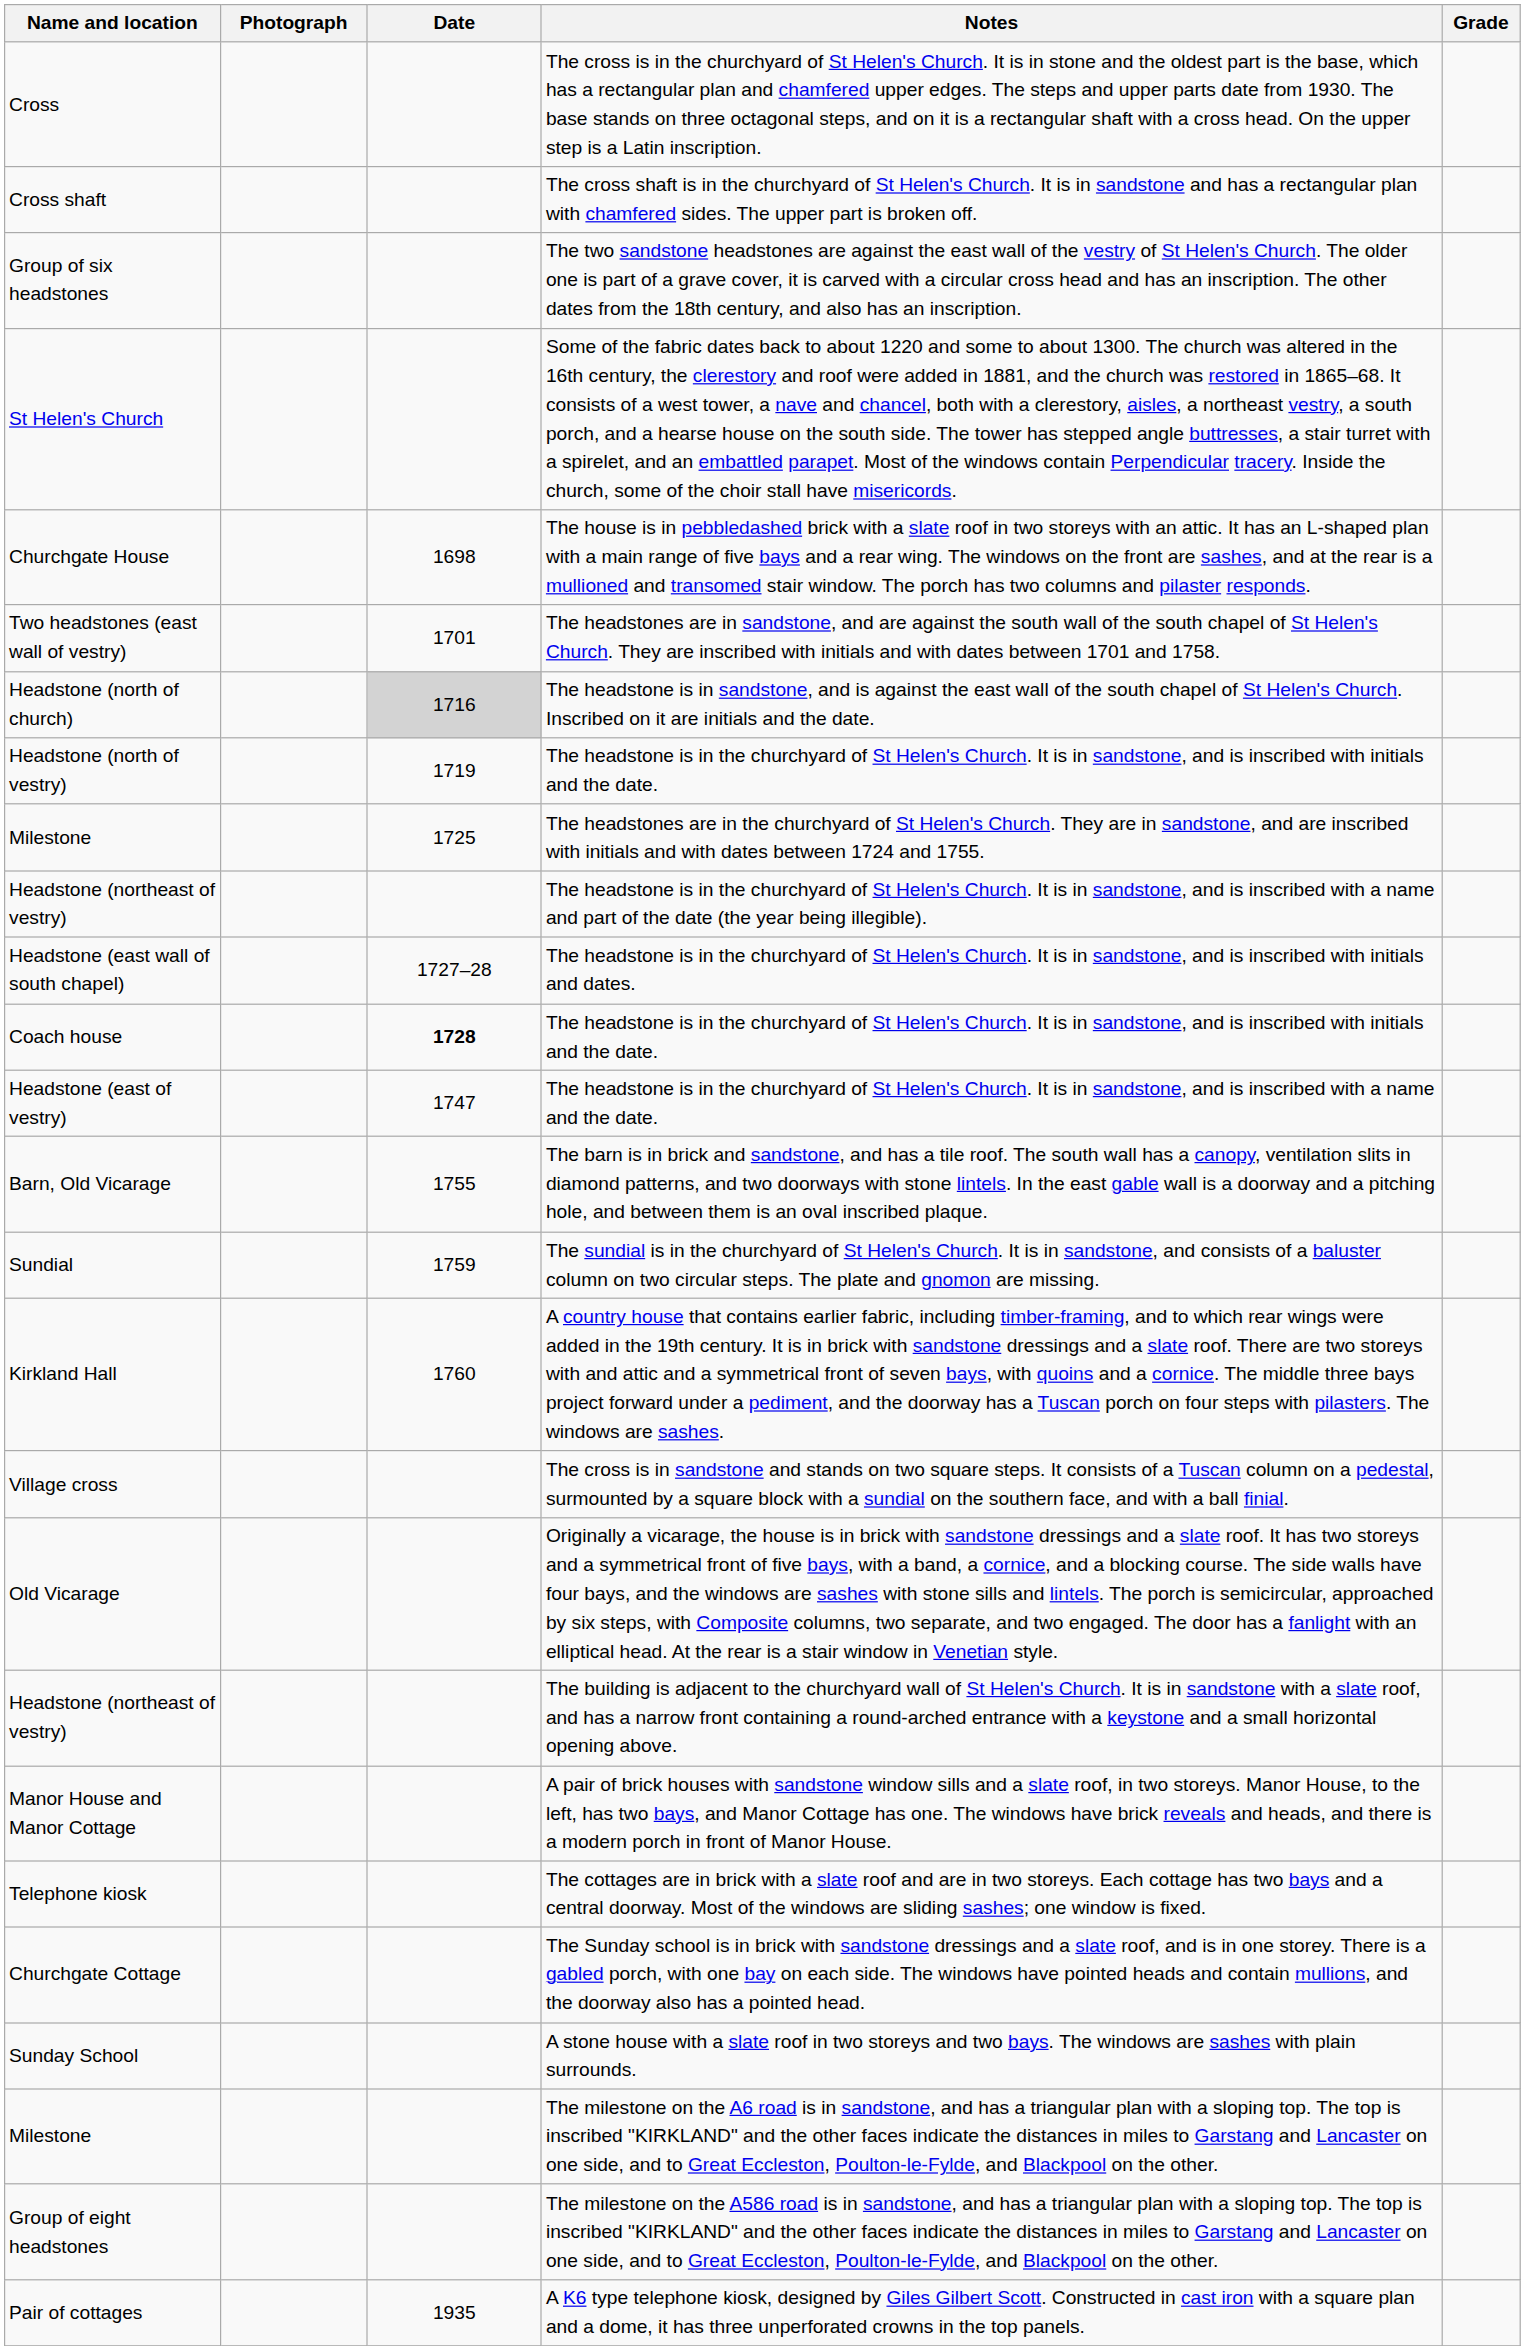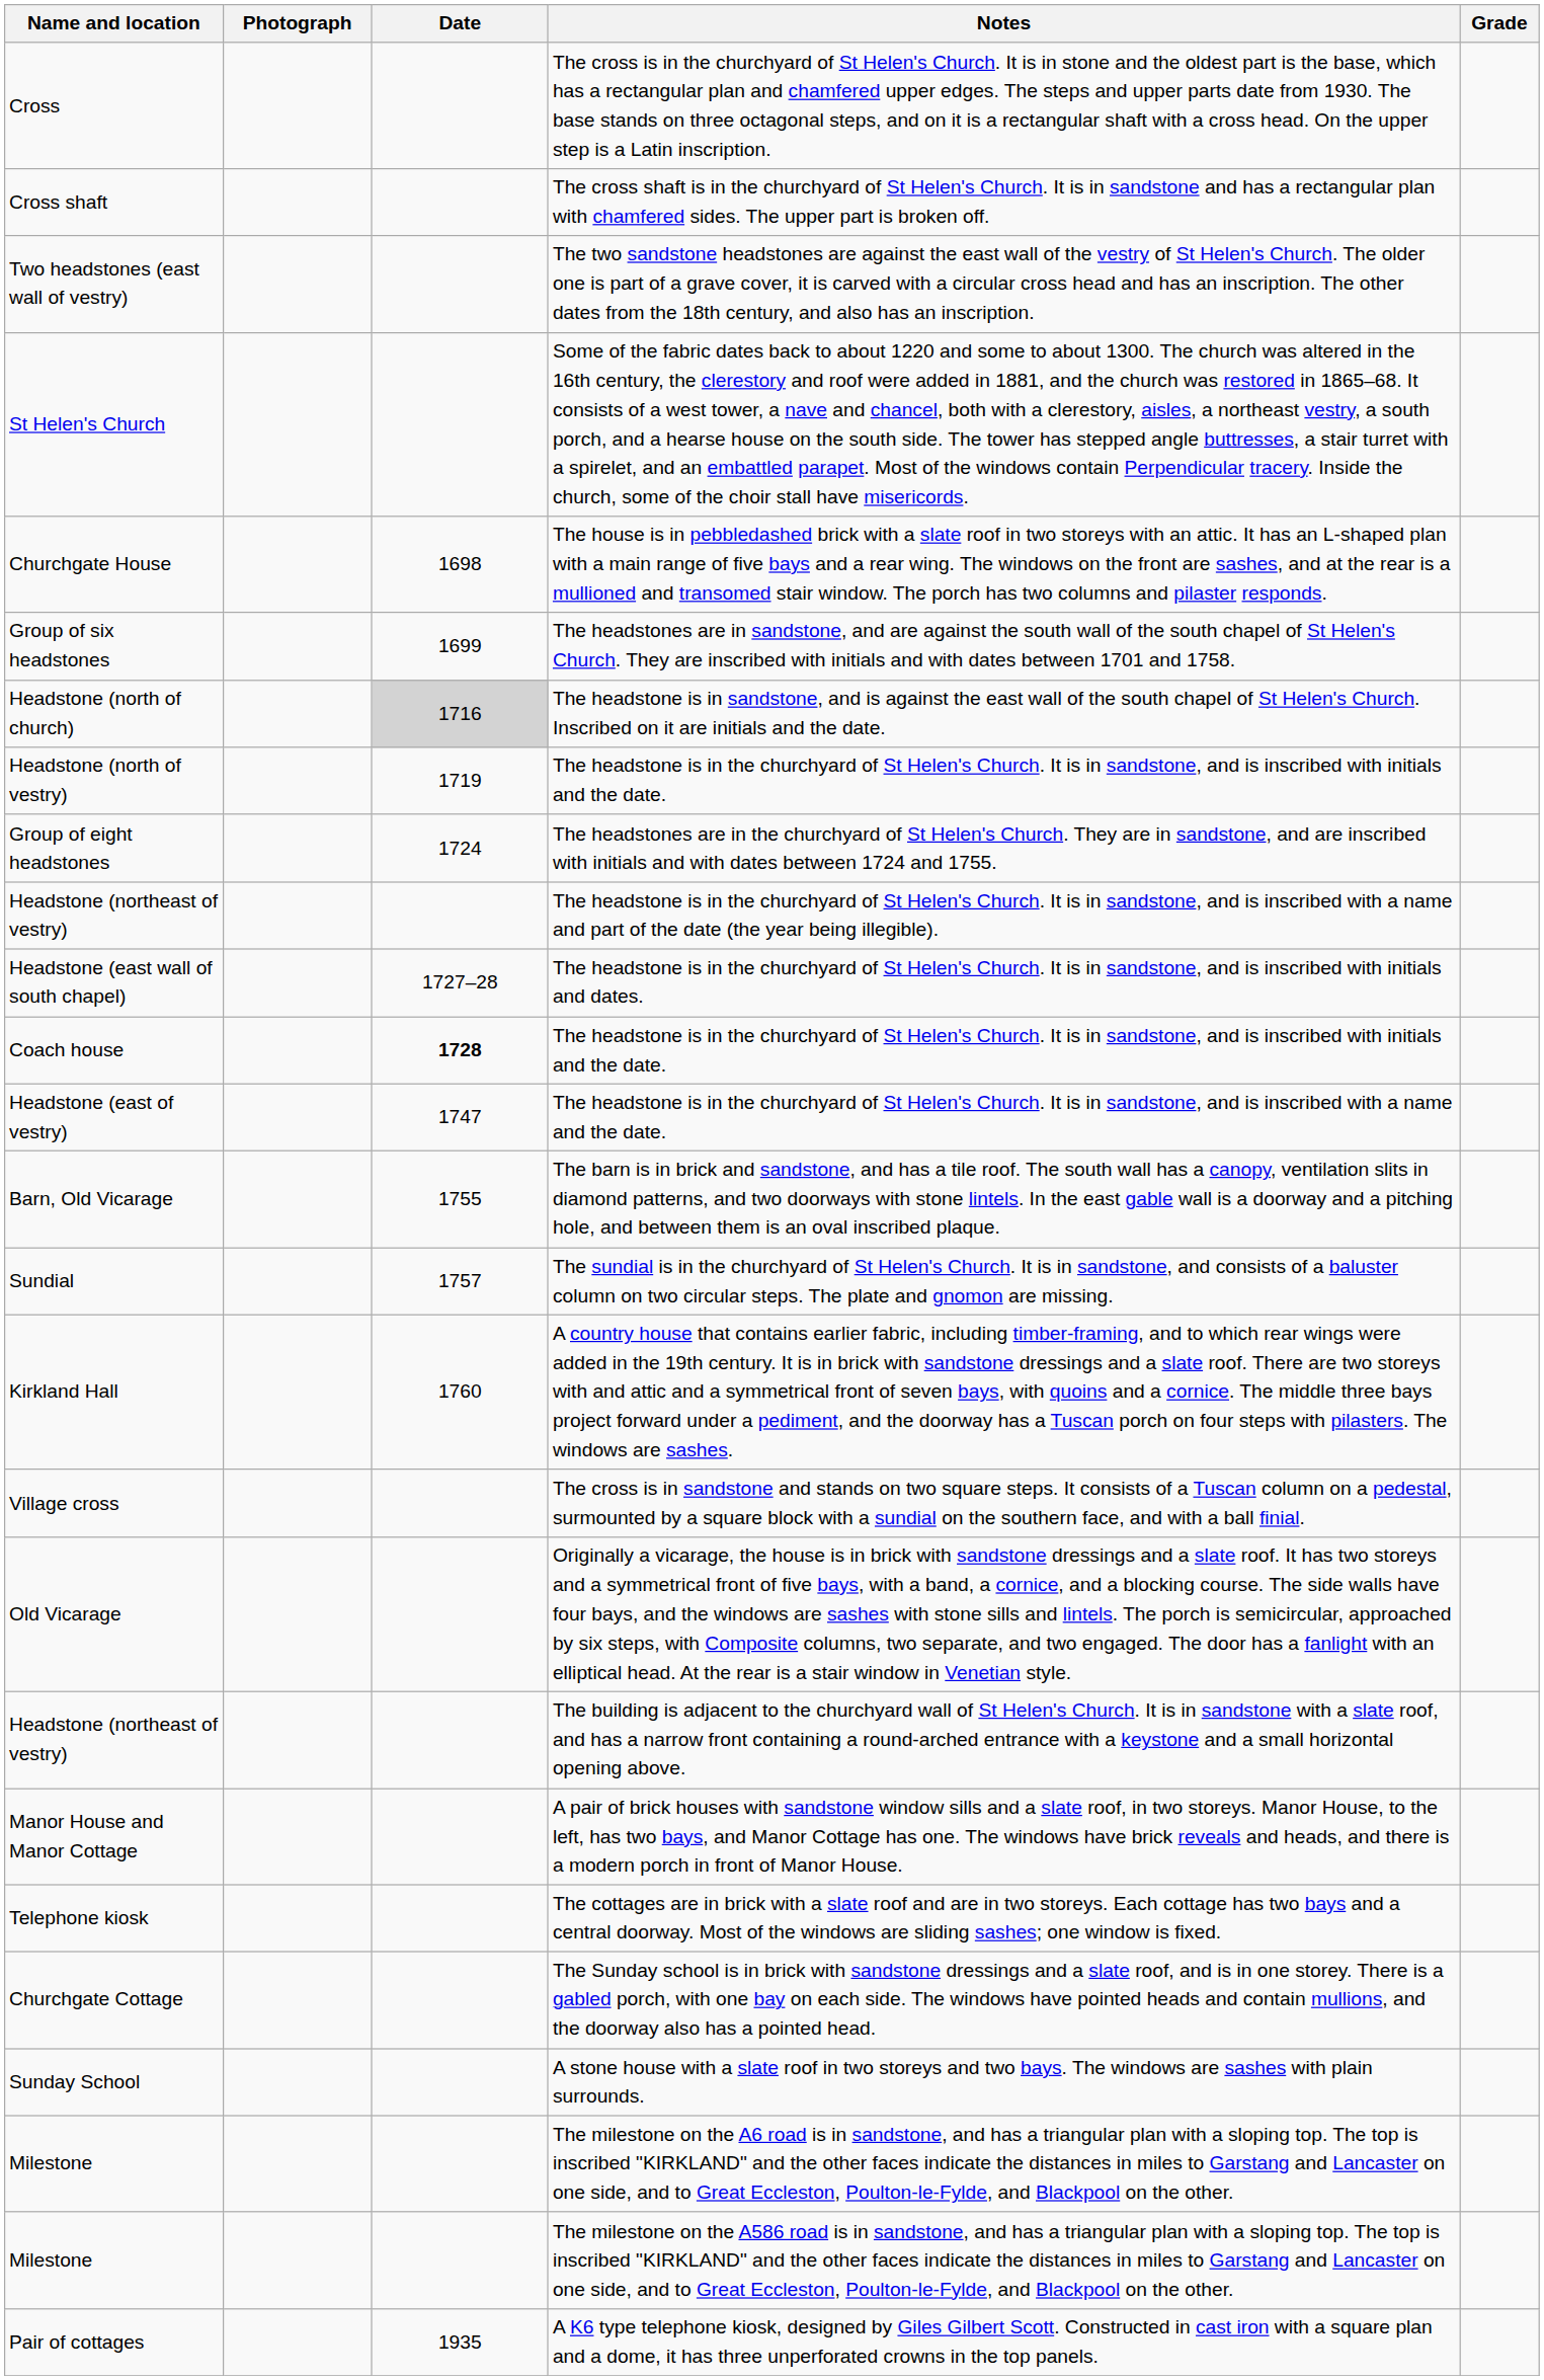row 4 | Name and location: Group of six headstones -> Two headstones (east wall of vestry)
row 7 | Name and location: Two headstones (east wall of vestry) -> Group of six headstones
row 7 | Date: 1701 -> 1699
row 10 | Name and location: Milestone -> Group of eight headstones
row 10 | Date: 1725 -> 1724
row 16 | Date: 1759 -> 1757
row 26 | Name and location: Group of eight headstones -> Milestone
